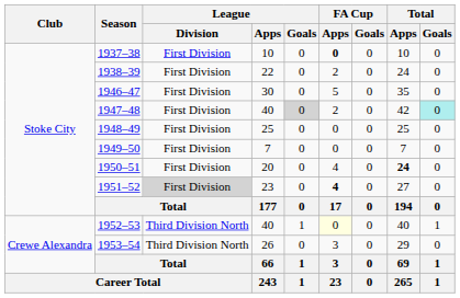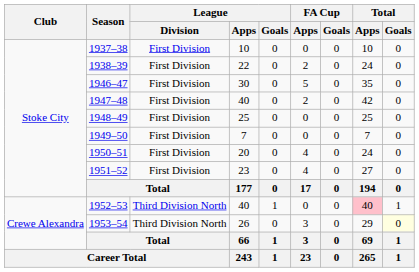1937–38 | FA Cup / Apps: bold -> normal
1947–48 | League / Goals: lightgrey background -> no background
1947–48 | Total / Goals: paleturquoise background -> no background
1950–51 | Total / Apps: bold -> normal
1951–52 | League / Division: lightgrey background -> no background
1951–52 | FA Cup / Apps: bold -> normal
1952–53 | FA Cup / Apps: lightyellow background -> no background
1952–53 | Total / Apps: no background -> pink background
1953–54 | Total / Goals: no background -> lightyellow background
